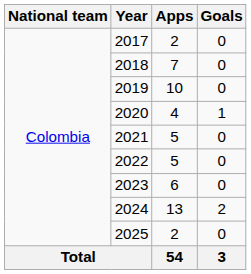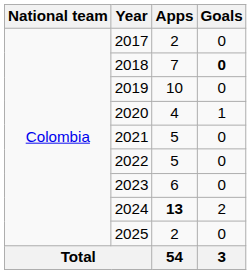2018 | Goals: normal -> bold
2024 | Apps: normal -> bold
